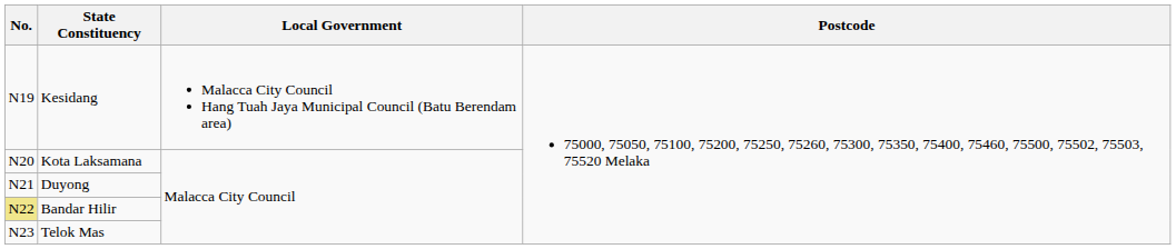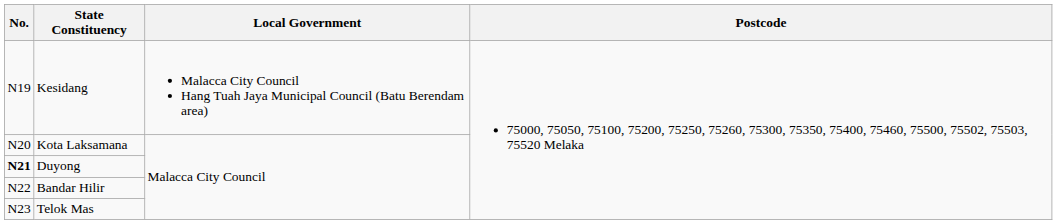Duyong | No.: normal -> bold
Bandar Hilir | No.: khaki background -> no background
